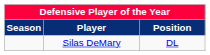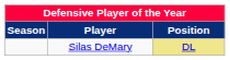Silas DeMary | Position: no background -> khaki background
